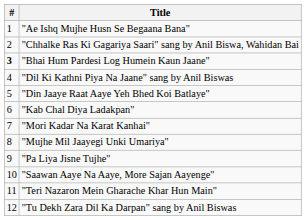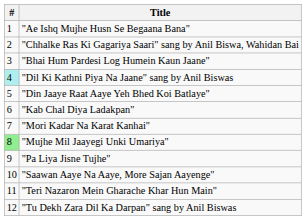"Bhai Hum Pardesi Log Humein Kaun Jaane" | #: bold -> normal
"Dil Ki Kathni Piya Na Jaane" sang by Anil Biswas | #: no background -> paleturquoise background
"Mujhe Mil Jaayegi Unki Umariya" | #: no background -> lightgreen background
